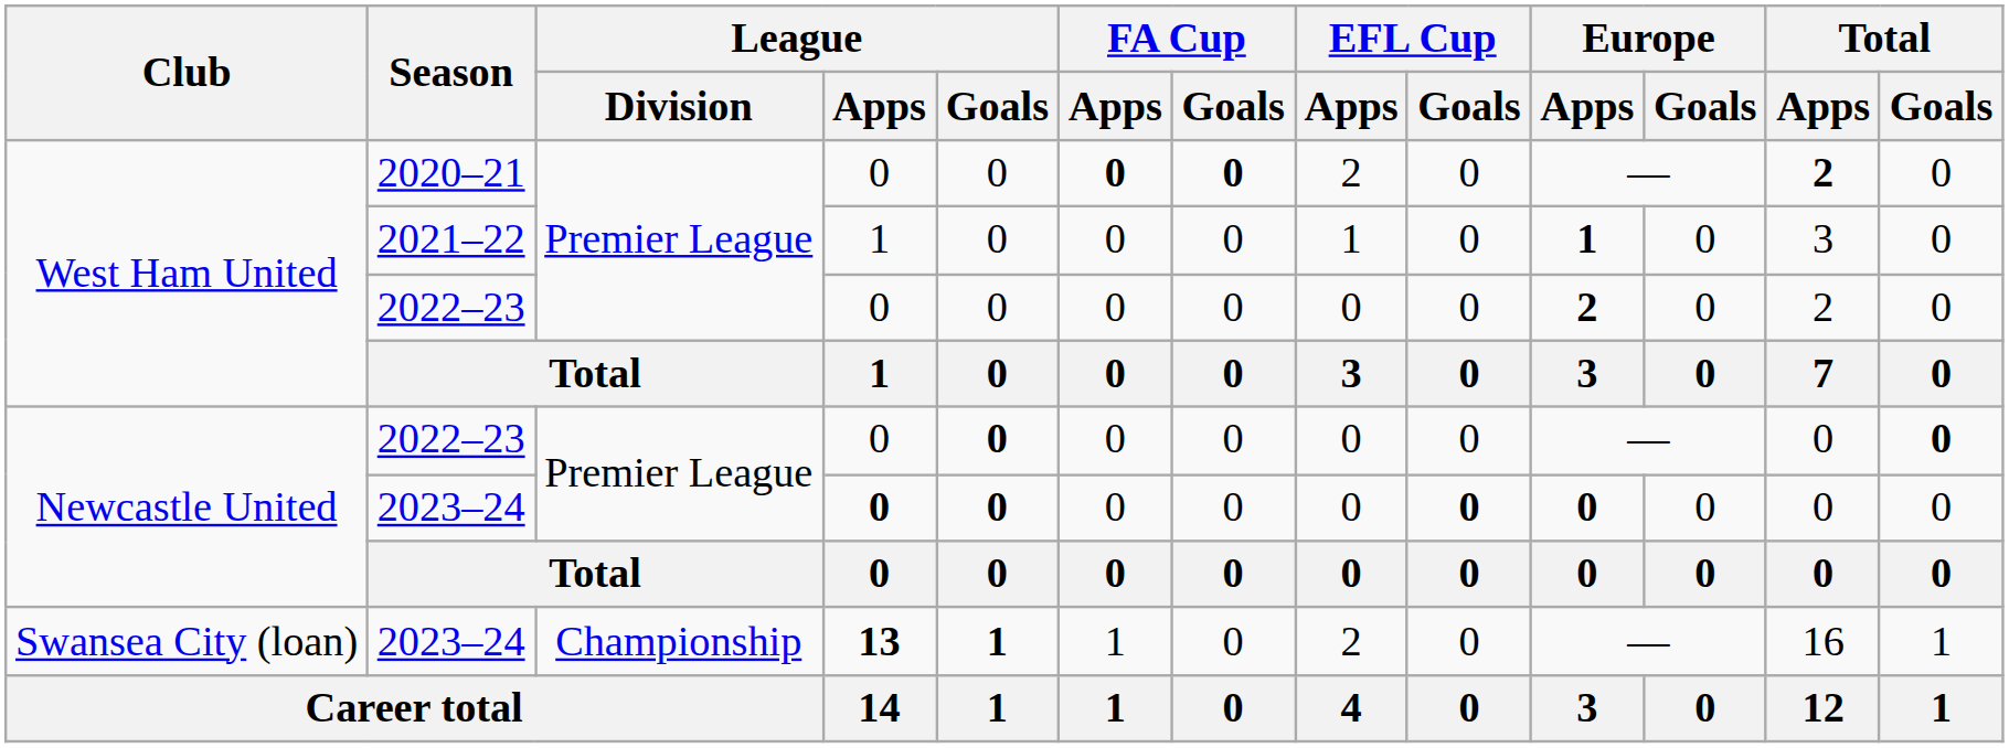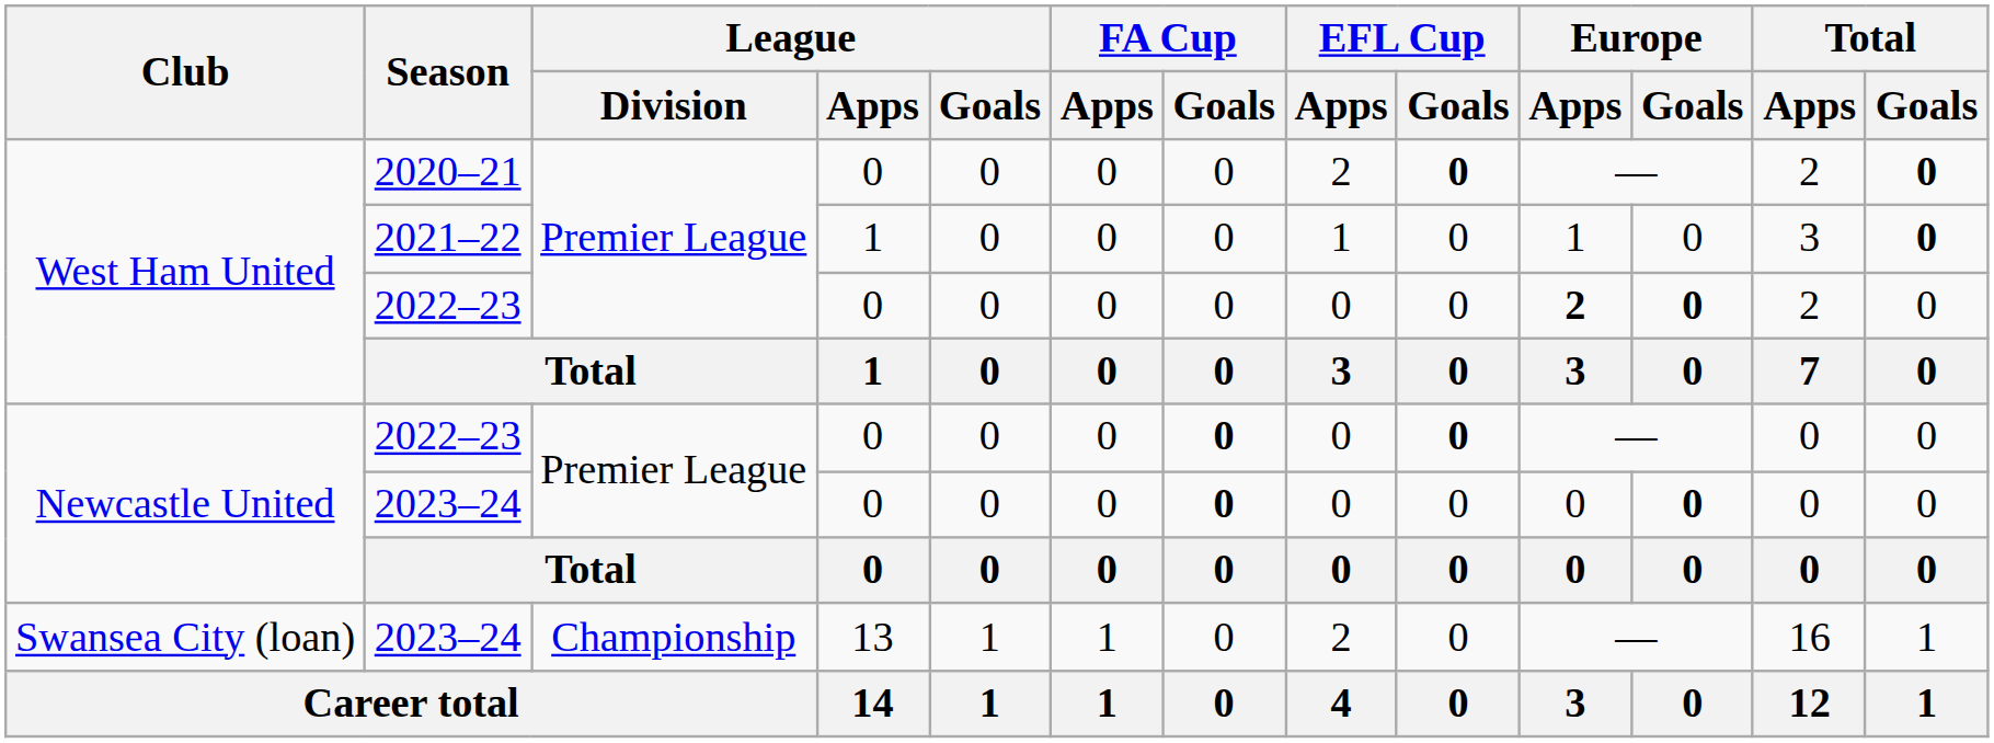2020–21 | FA Cup / Apps: bold -> normal
2020–21 | FA Cup / Goals: bold -> normal
2020–21 | EFL Cup / Goals: normal -> bold
2020–21 | Total / Apps: bold -> normal
2020–21 | Total / Goals: normal -> bold
2021–22 | Europe / Apps: bold -> normal
2021–22 | Total / Goals: normal -> bold
West Ham United / 2022–23 | Europe / Goals: normal -> bold
Newcastle United / 2022–23 | League / Goals: bold -> normal
Newcastle United / 2022–23 | FA Cup / Goals: normal -> bold
Newcastle United / 2022–23 | EFL Cup / Goals: normal -> bold
Newcastle United / 2022–23 | Total / Goals: bold -> normal
Newcastle United / 2023–24 | League / Apps: bold -> normal
Newcastle United / 2023–24 | League / Goals: bold -> normal
Newcastle United / 2023–24 | FA Cup / Goals: normal -> bold
Newcastle United / 2023–24 | EFL Cup / Goals: bold -> normal
Newcastle United / 2023–24 | Europe / Apps: bold -> normal
Newcastle United / 2023–24 | Europe / Goals: normal -> bold
Swansea City (loan) / 2023–24 | League / Apps: bold -> normal
Swansea City (loan) / 2023–24 | League / Goals: bold -> normal
